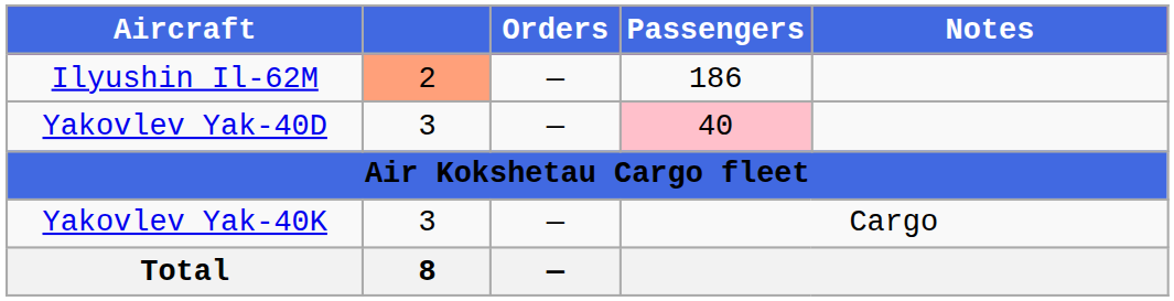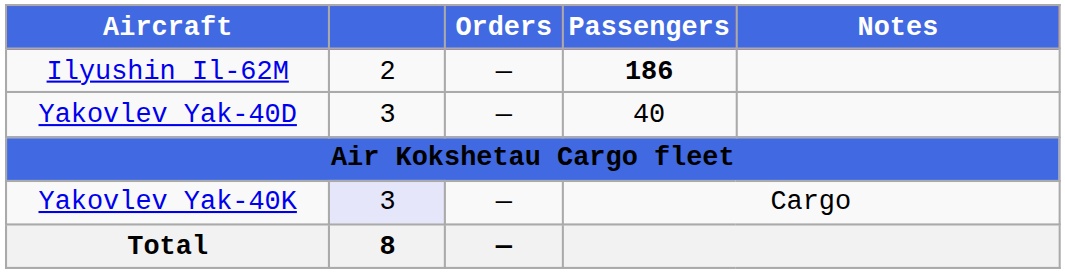Ilyushin Il-62M | column 2: lightsalmon background -> no background
Ilyushin Il-62M | Passengers: normal -> bold
Yakovlev Yak-40D | Passengers: pink background -> no background
Yakovlev Yak-40K | column 2: no background -> lavender background
